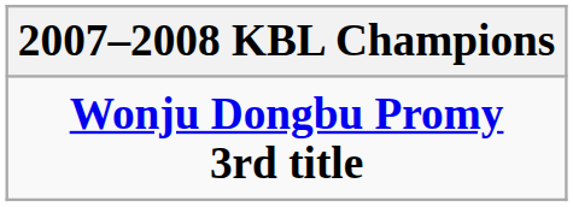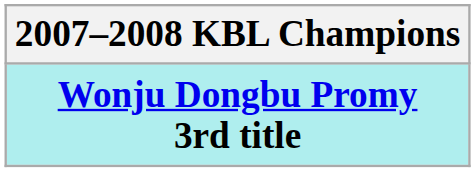row 2 | column 1: no background -> paleturquoise background
